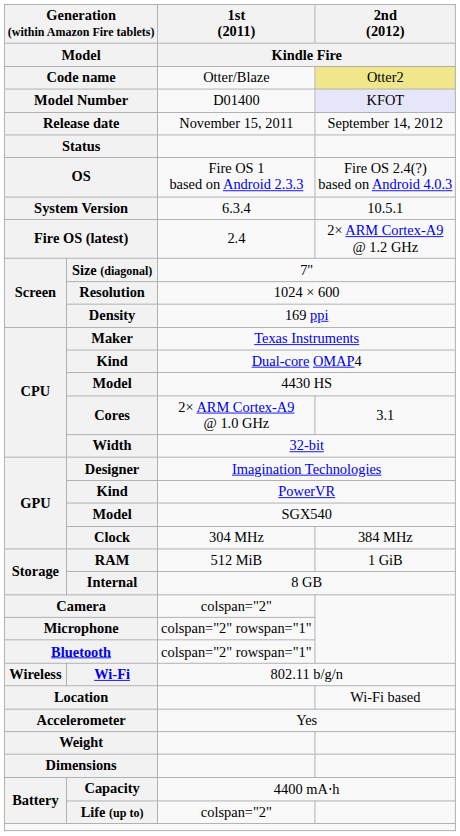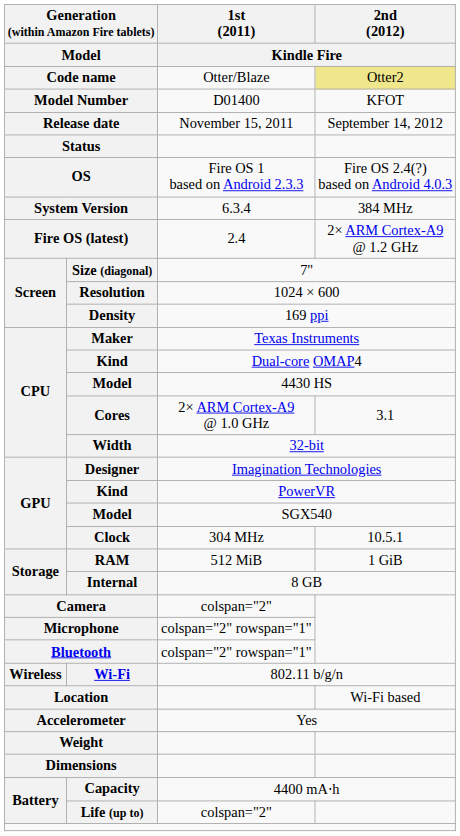Model Number | 2nd (2012) / Kindle Fire: lavender background -> no background
System Version | 2nd (2012) / Kindle Fire: 10.5.1 -> 384 MHz
Clock | 2nd (2012) / Kindle Fire: 384 MHz -> 10.5.1
